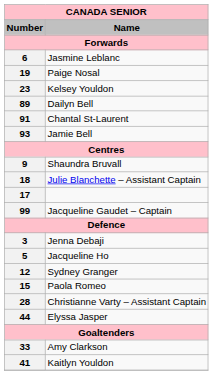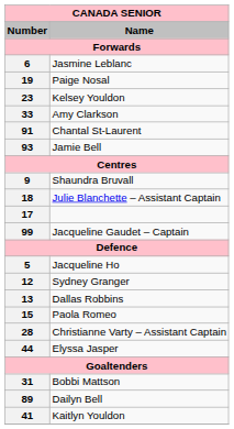rows swapped: 89 <-> 33
- row: 3 | Jenna Debaji
+ row: 13 | Dallas Robbins
+ row: 31 | Bobbi Mattson
